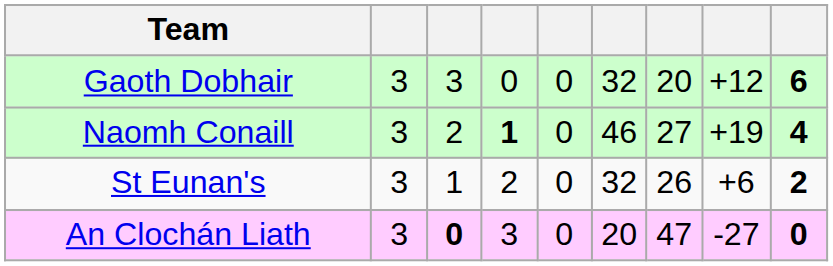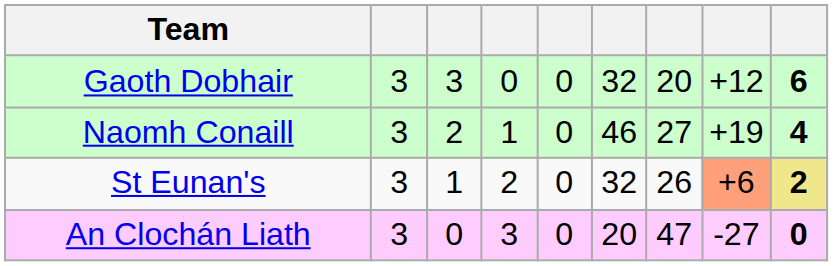Naomh Conaill | column 4: bold -> normal
St Eunan's | column 8: no background -> lightsalmon background
St Eunan's | column 9: no background -> khaki background
An Clochán Liath | column 3: bold -> normal
